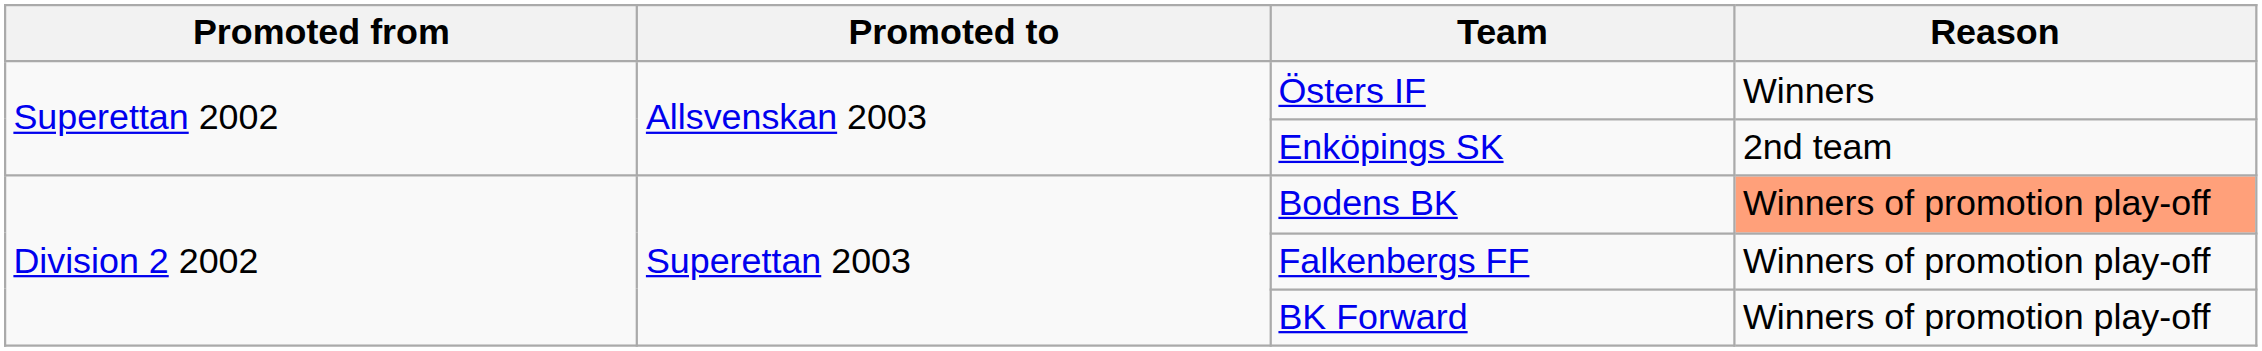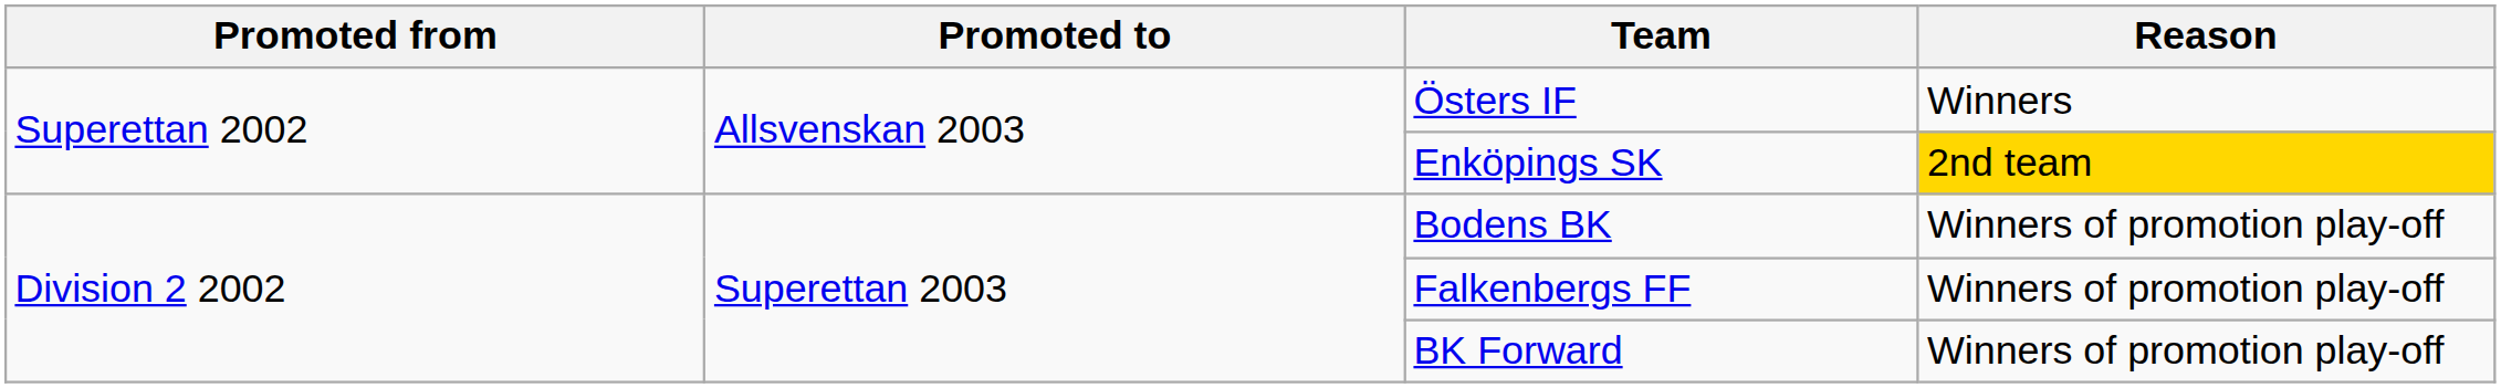Enköpings SK | Reason: no background -> gold background
Bodens BK | Reason: lightsalmon background -> no background
